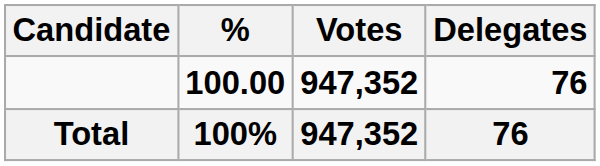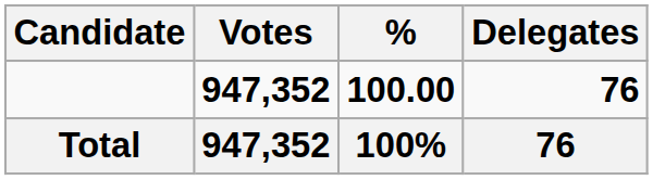columns swapped: Votes <-> %
